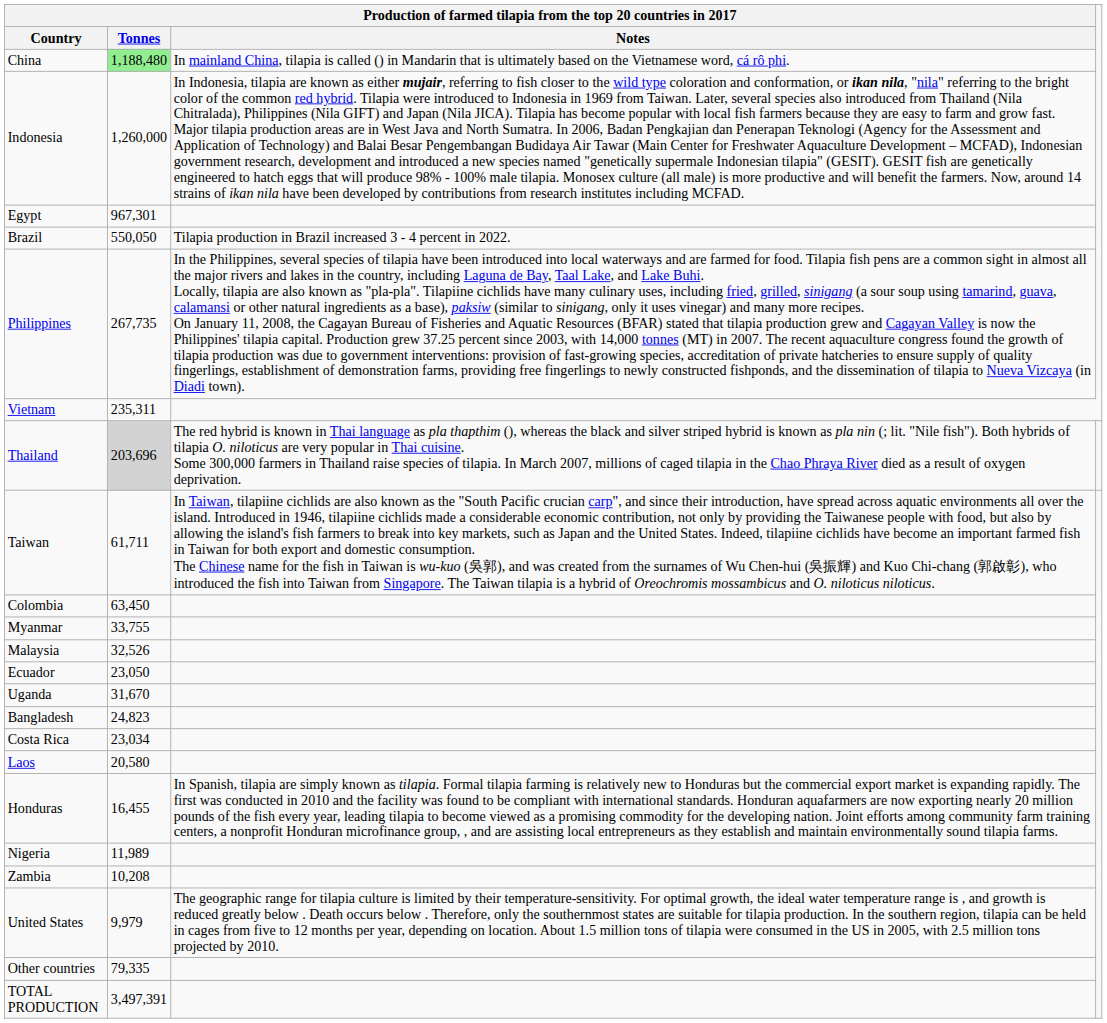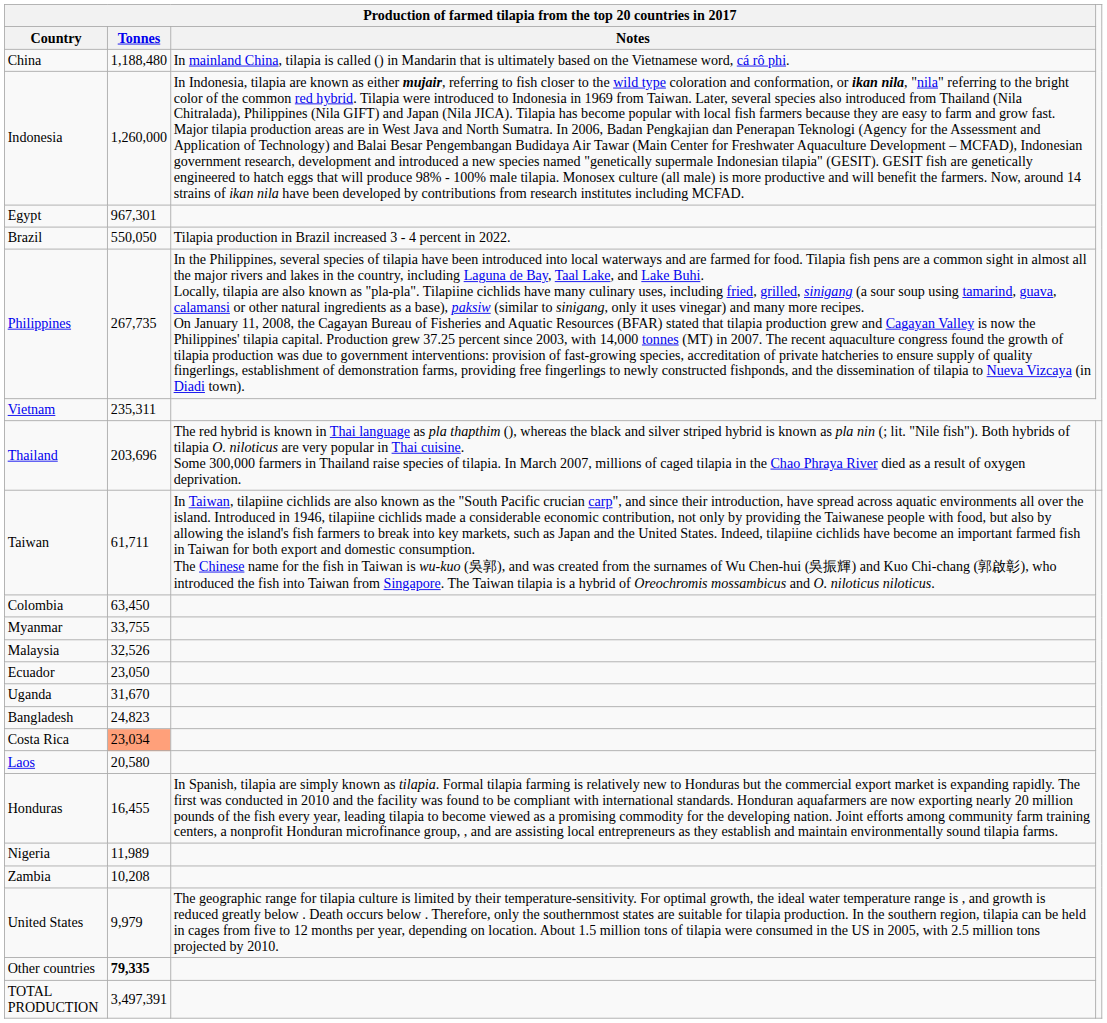China | column 2: lightgreen background -> no background
Thailand | column 2: lightgrey background -> no background
Costa Rica | column 2: no background -> lightsalmon background
Other countries | column 2: normal -> bold
